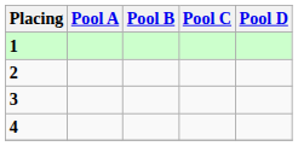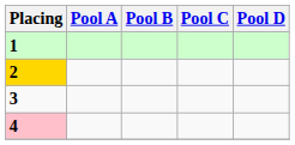2 | Placing: no background -> gold background
4 | Placing: no background -> pink background
